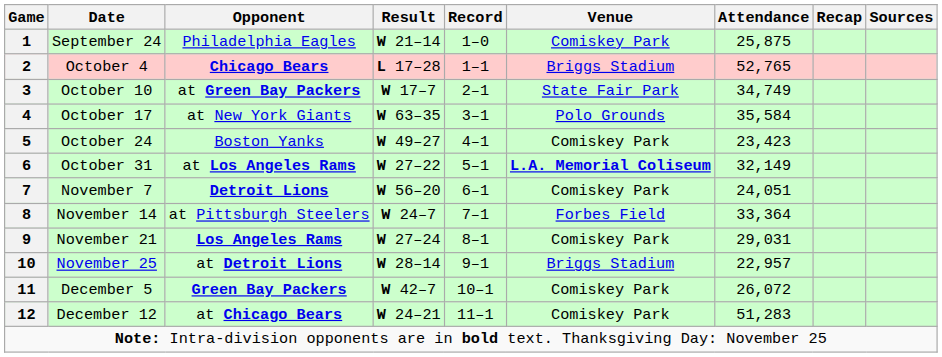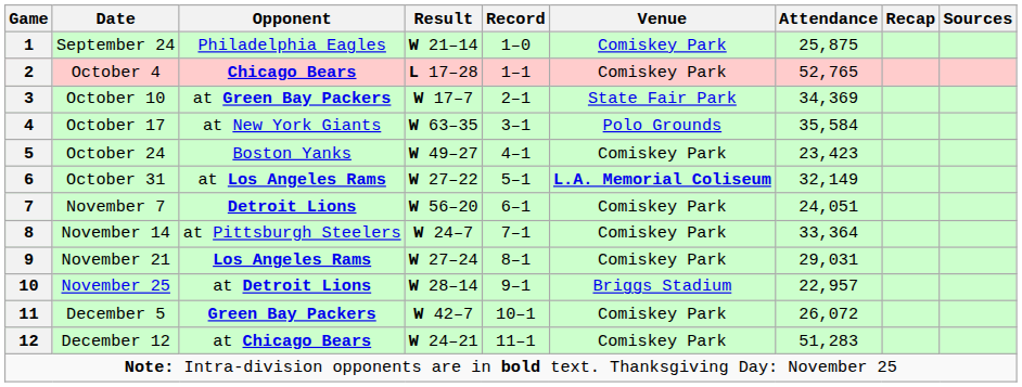2 | Venue: Briggs Stadium -> Comiskey Park
3 | Attendance: 34,749 -> 34,369
8 | Venue: Forbes Field -> Comiskey Park
